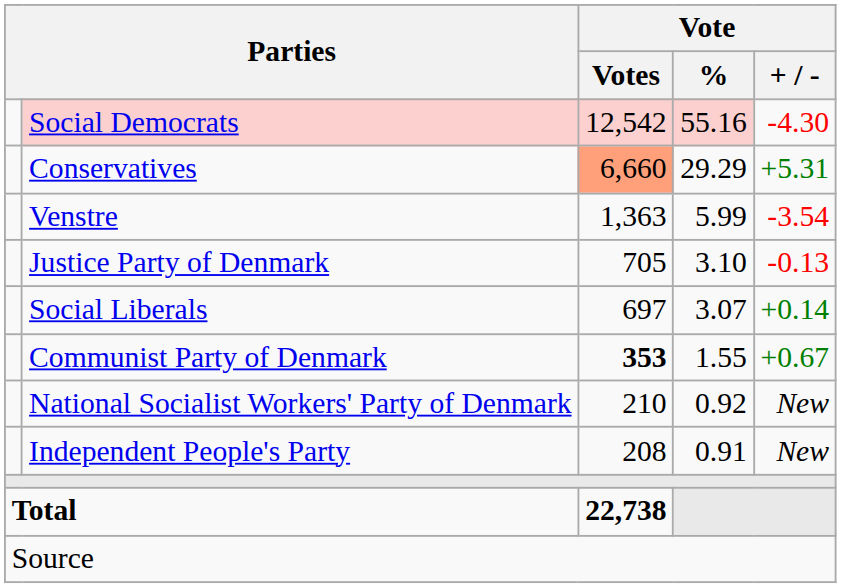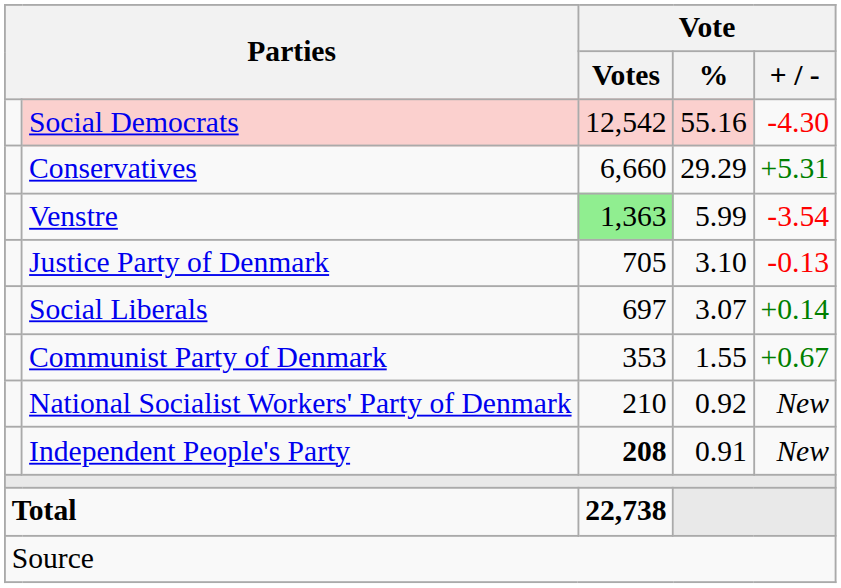Conservatives | Vote / Votes: lightsalmon background -> no background
Venstre | Vote / Votes: no background -> lightgreen background
Communist Party of Denmark | Vote / Votes: bold -> normal
Independent People's Party | Vote / Votes: normal -> bold
